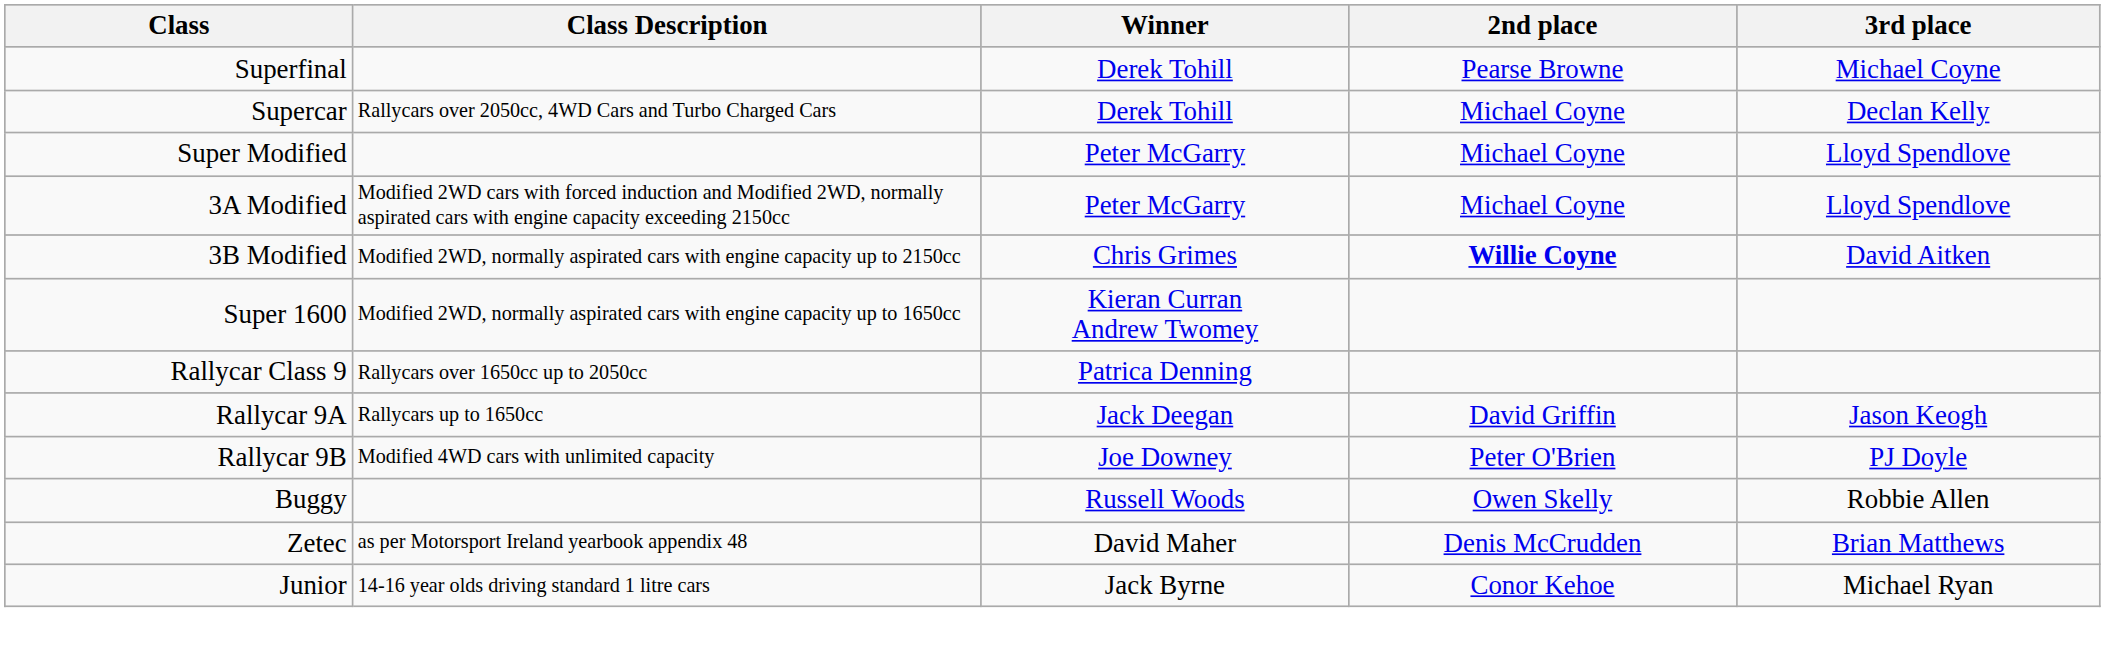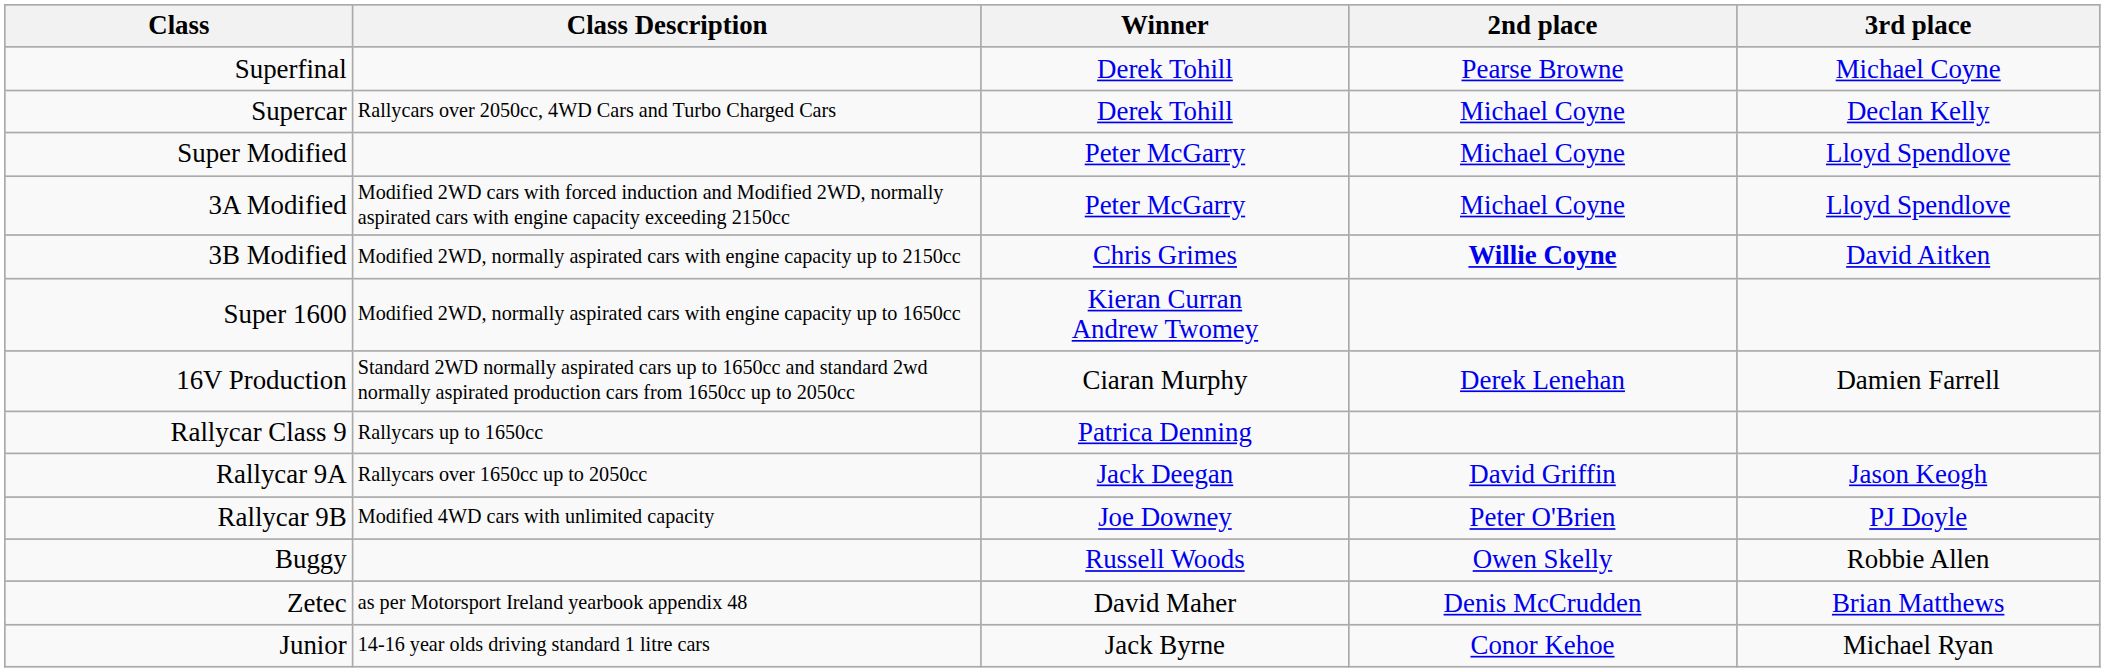+ row: 16V Production | Standard 2WD normally aspirated cars up to 1650cc and standard 2wd normally aspirated production cars from 1650cc up to 2050cc | Ciaran Murphy | Derek Lenehan | Damien Farrell
Rallycar Class 9 | Class Description: Rallycars over 1650cc up to 2050cc -> Rallycars up to 1650cc
Rallycar 9A | Class Description: Rallycars up to 1650cc -> Rallycars over 1650cc up to 2050cc
